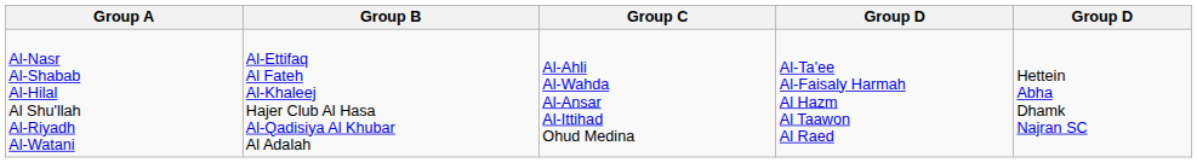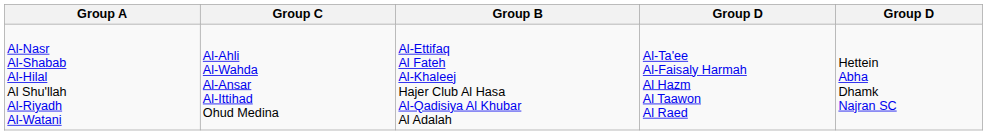columns swapped: Group B <-> Group C
